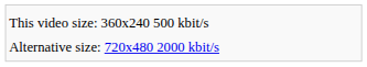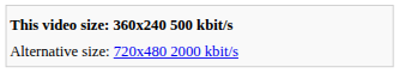row 1 | column 1: normal -> bold
